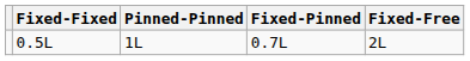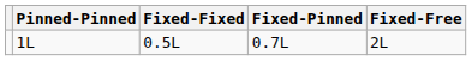columns swapped: Pinned-Pinned <-> Fixed-Fixed
